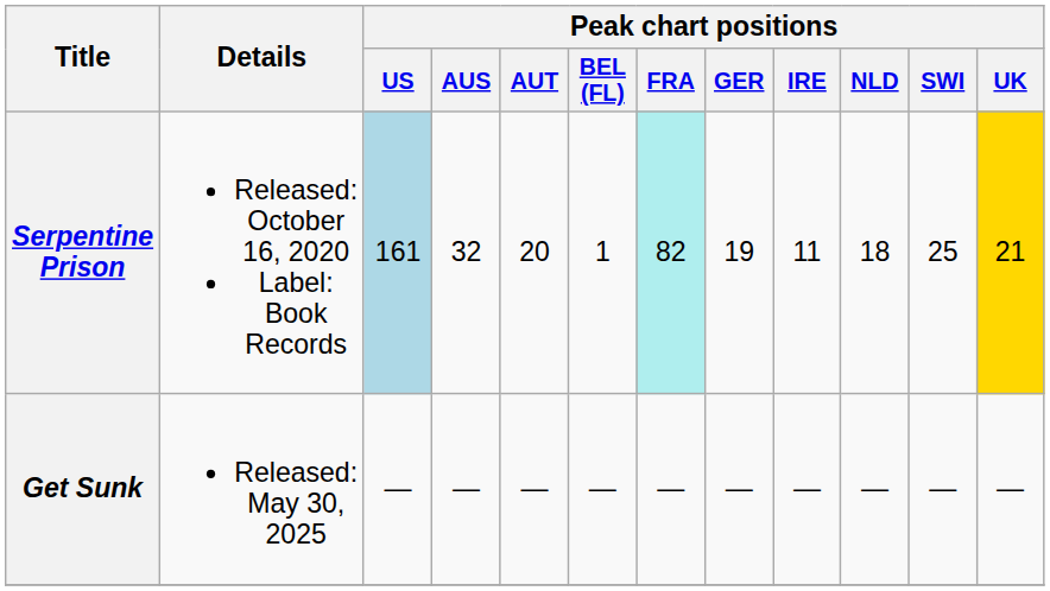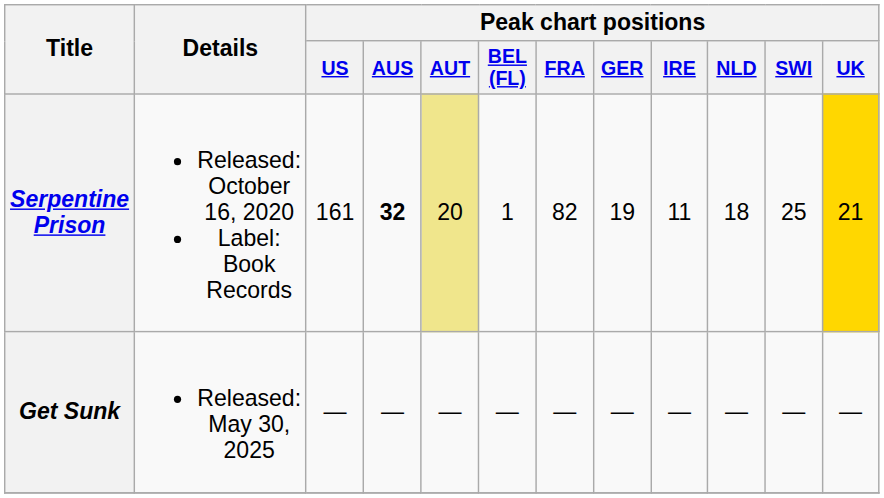Serpentine Prison | Peak chart positions / US: lightblue background -> no background
Serpentine Prison | Peak chart positions / AUS: normal -> bold
Serpentine Prison | Peak chart positions / AUT: no background -> khaki background
Serpentine Prison | Peak chart positions / FRA: paleturquoise background -> no background
